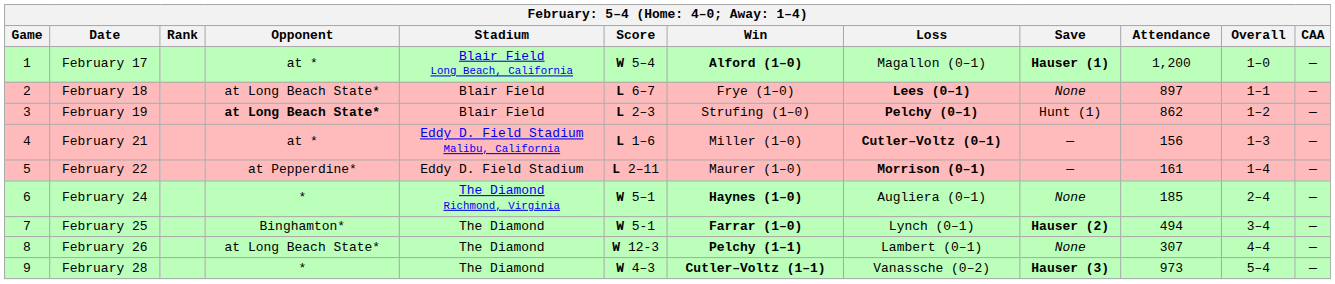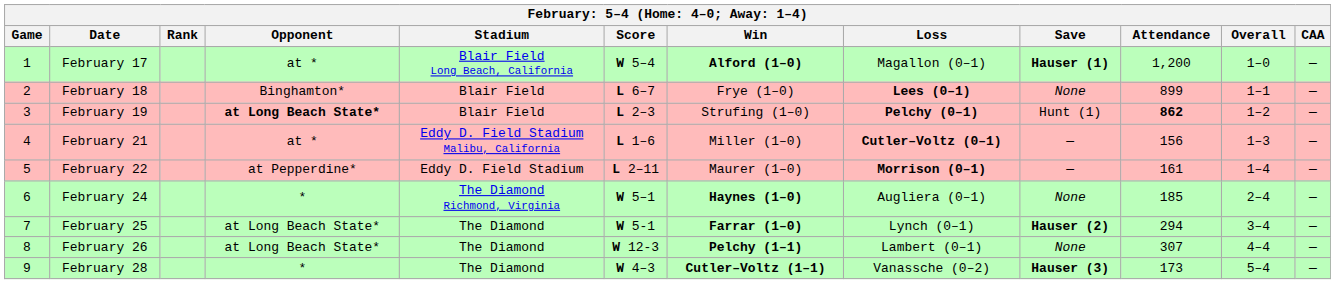February 18 | Opponent: at Long Beach State* -> Binghamton*
February 18 | Attendance: 897 -> 899
February 19 | Attendance: normal -> bold
February 25 | Opponent: Binghamton* -> at Long Beach State*
February 25 | Attendance: 494 -> 294
February 28 | Attendance: 973 -> 173
